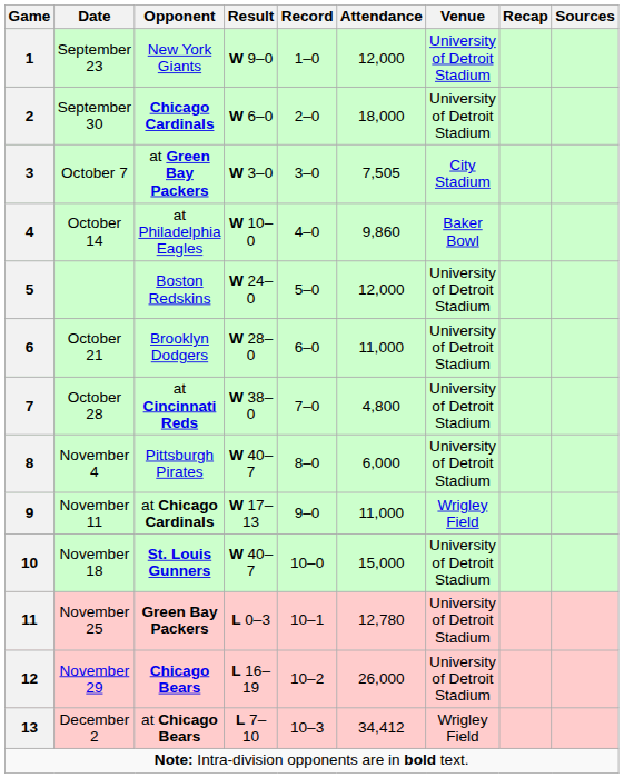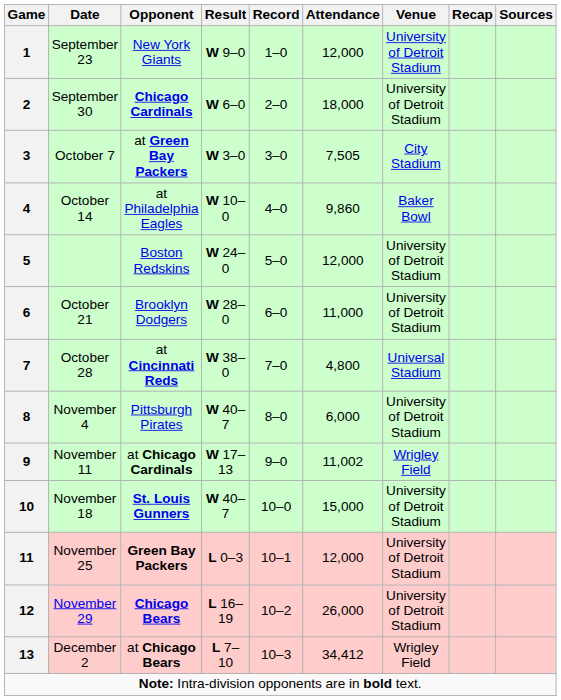7 | Venue: University of Detroit Stadium -> Universal Stadium
9 | Attendance: 11,000 -> 11,002
11 | Attendance: 12,780 -> 12,000
